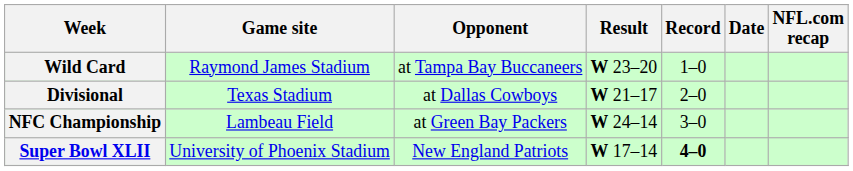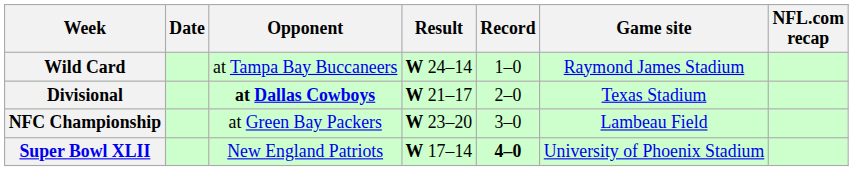columns swapped: Date <-> Game site
Wild Card | Result: W 23–20 -> W 24–14
Divisional | Opponent: normal -> bold
NFC Championship | Result: W 24–14 -> W 23–20
